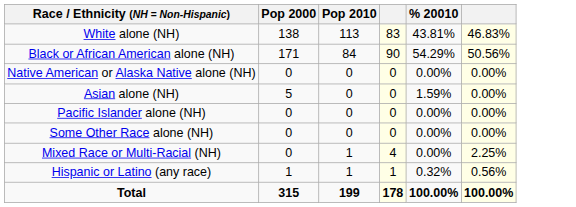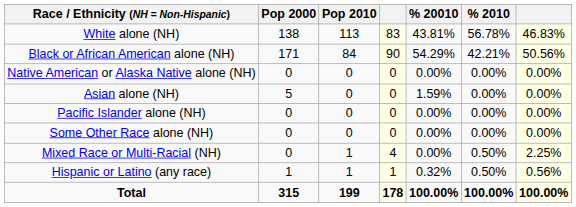+ column: % 2010 | 56.78% | 42.21% | 0.00% | 0.00% | 0.00% | 0.00% | 0.50% | 0.50% | 100.00%
